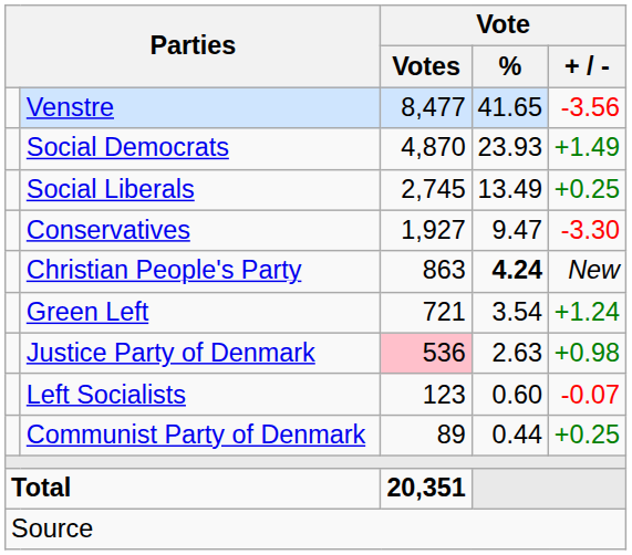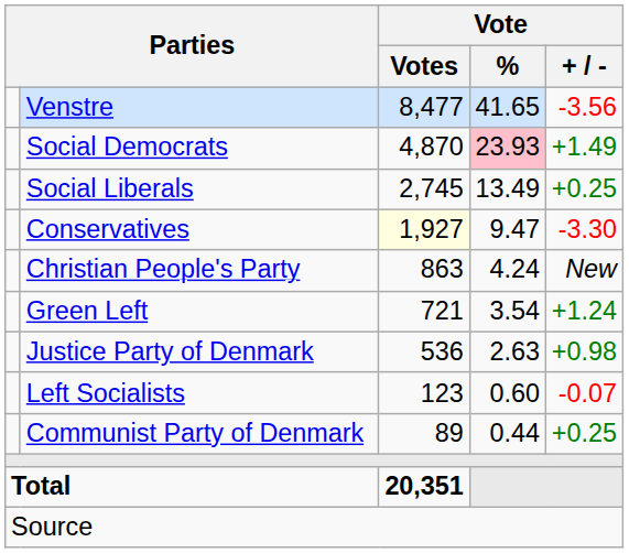Social Democrats | Vote / %: no background -> pink background
Conservatives | Vote / Votes: no background -> lightyellow background
Christian People's Party | Vote / %: bold -> normal
Justice Party of Denmark | Vote / Votes: pink background -> no background
